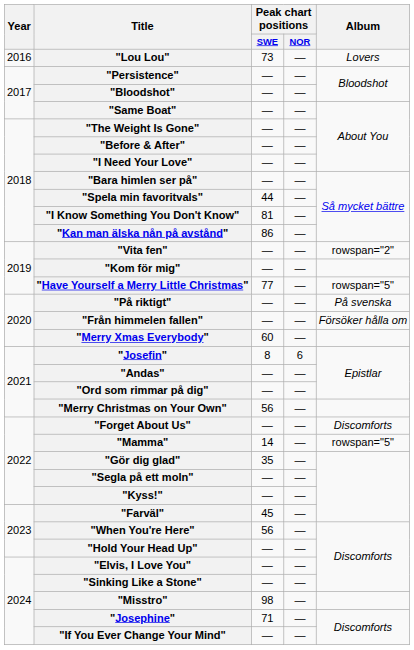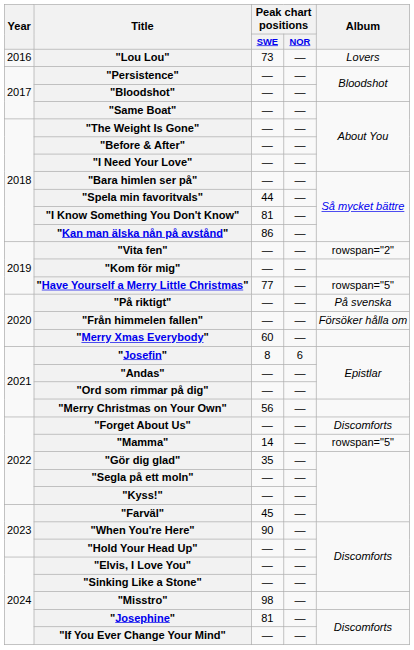"When You're Here" | Peak chart positions / SWE: 56 -> 90
"Josephine" | Peak chart positions / SWE: 71 -> 81
